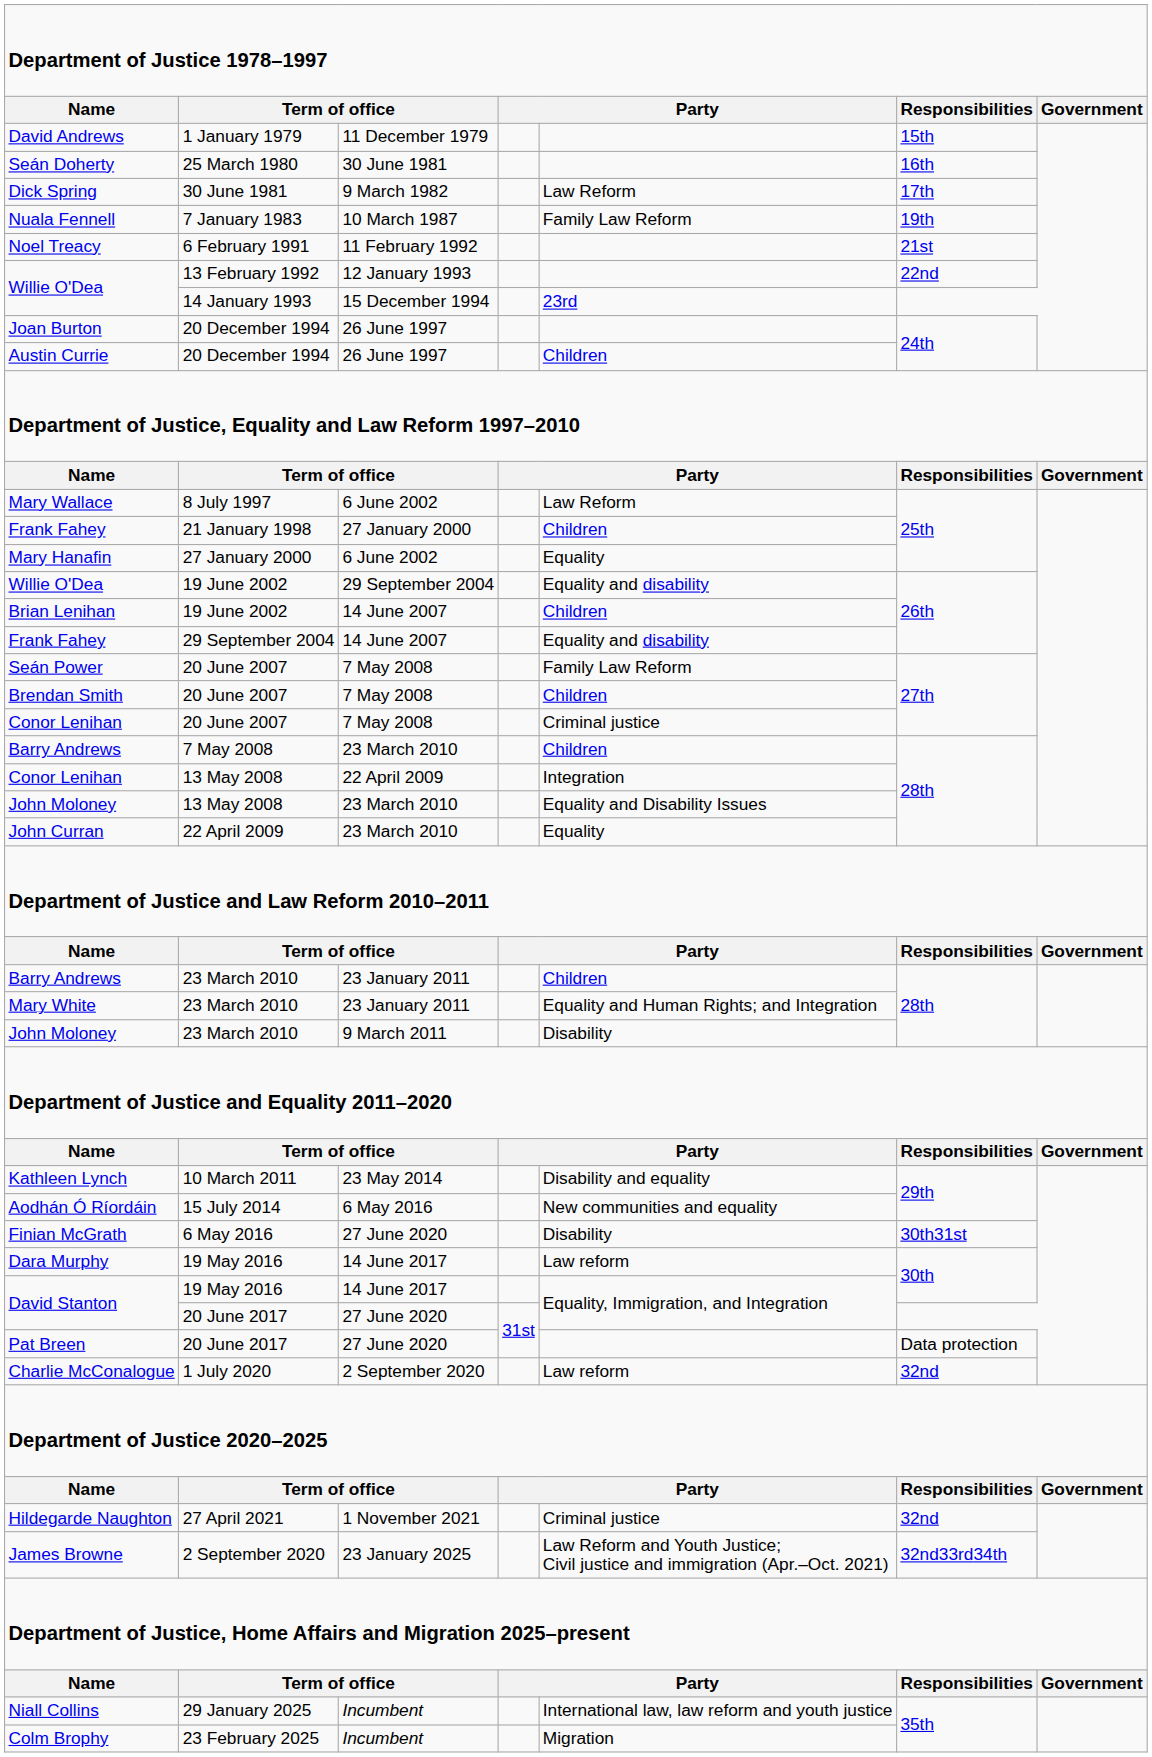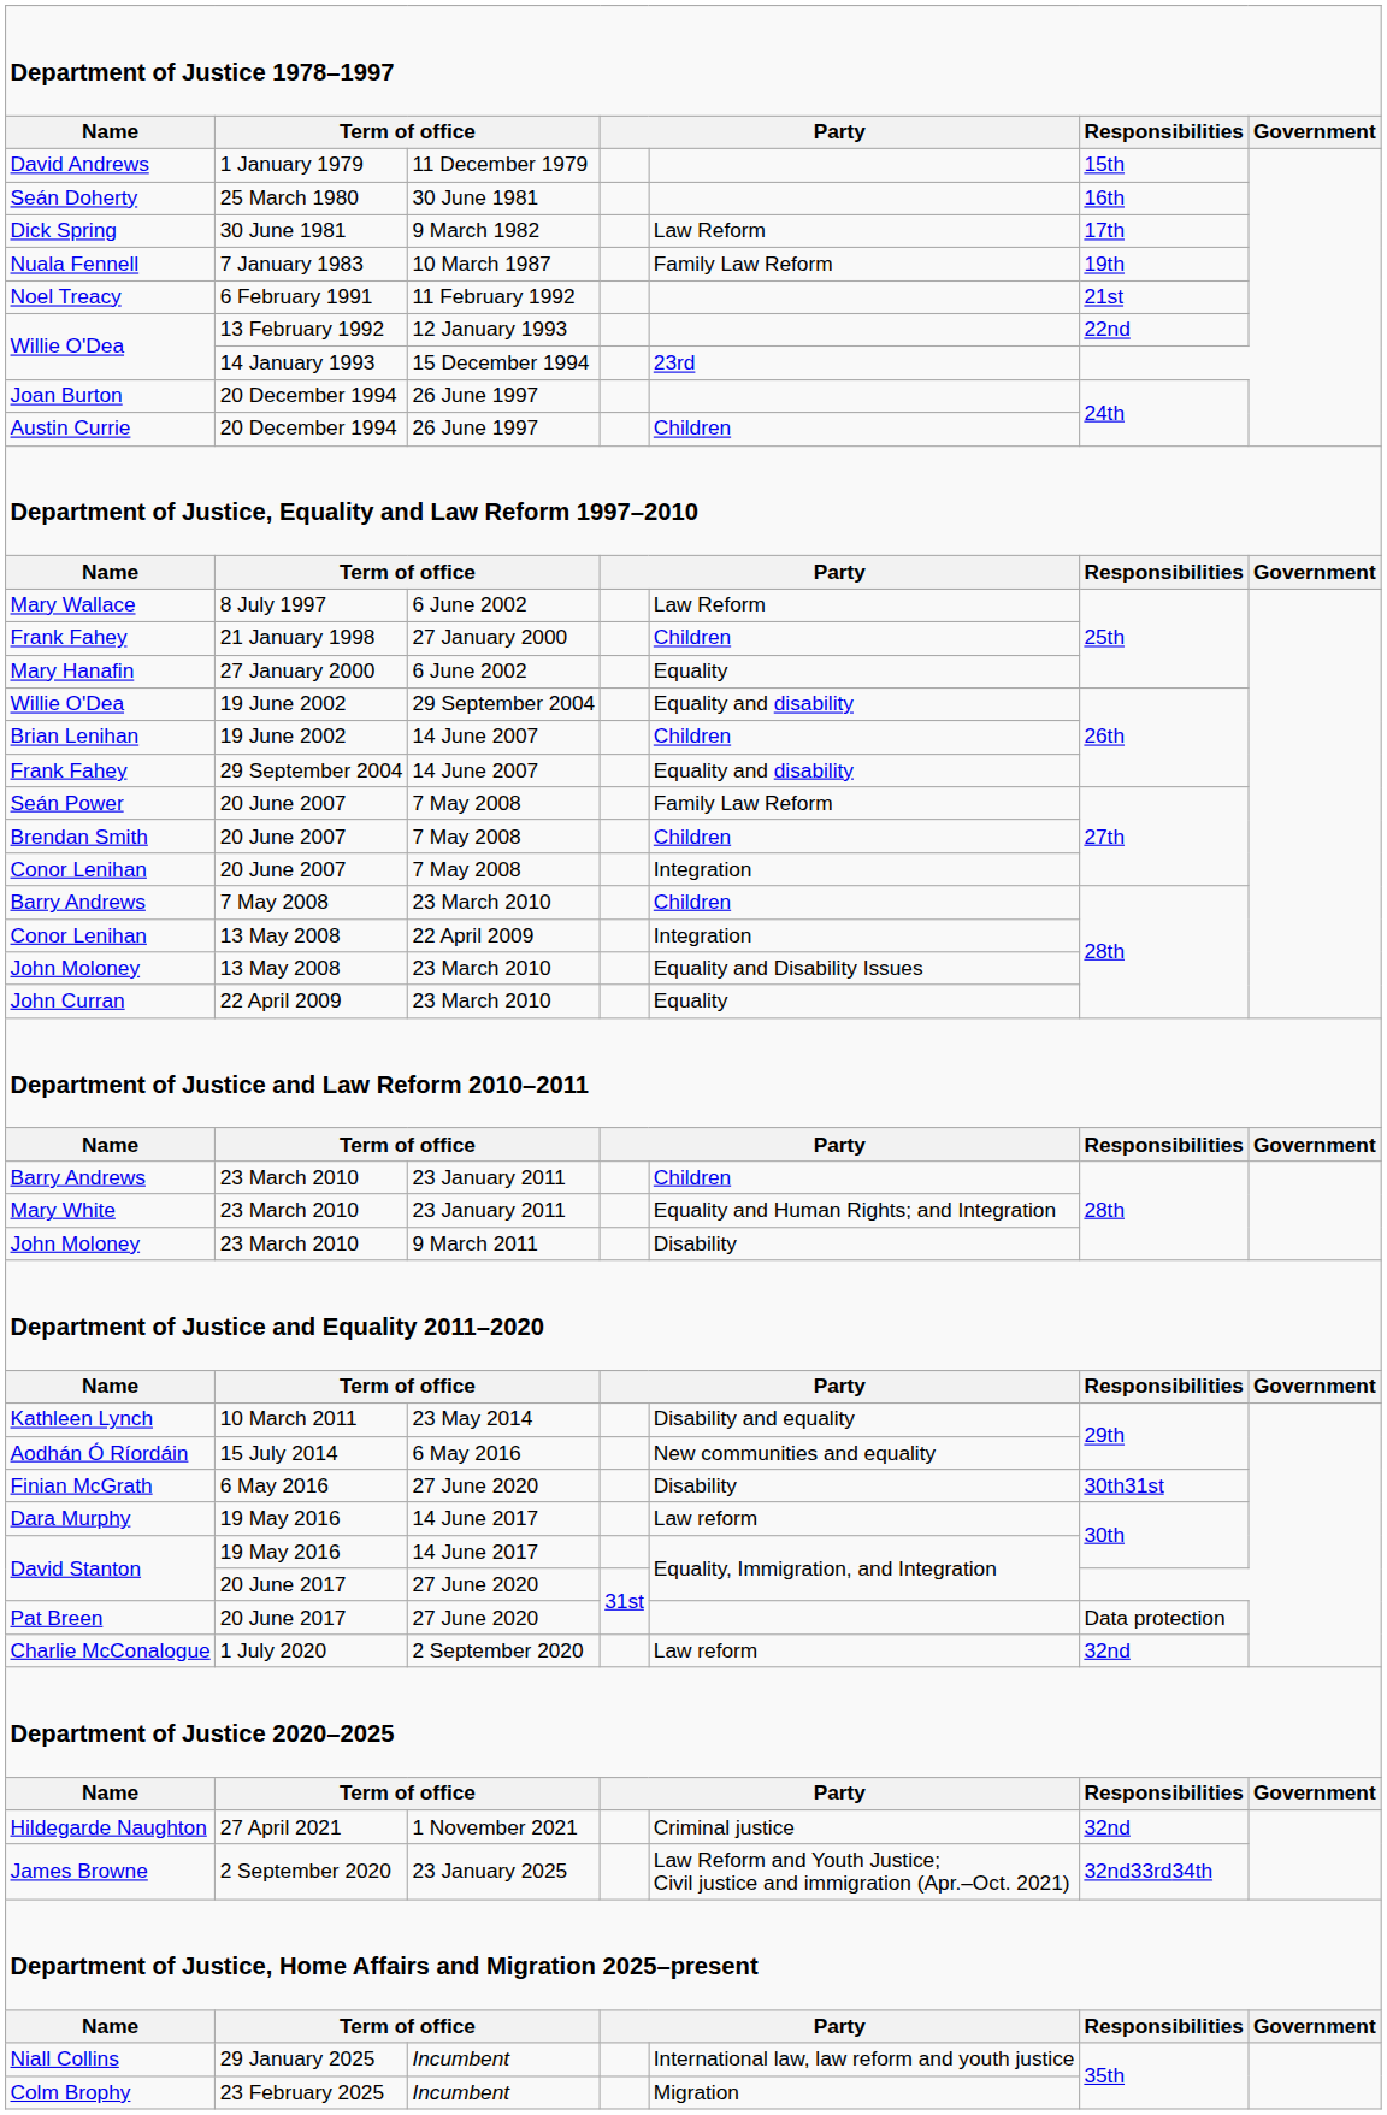Conor Lenihan / 20 June 2007 | column 5: Criminal justice -> Integration
